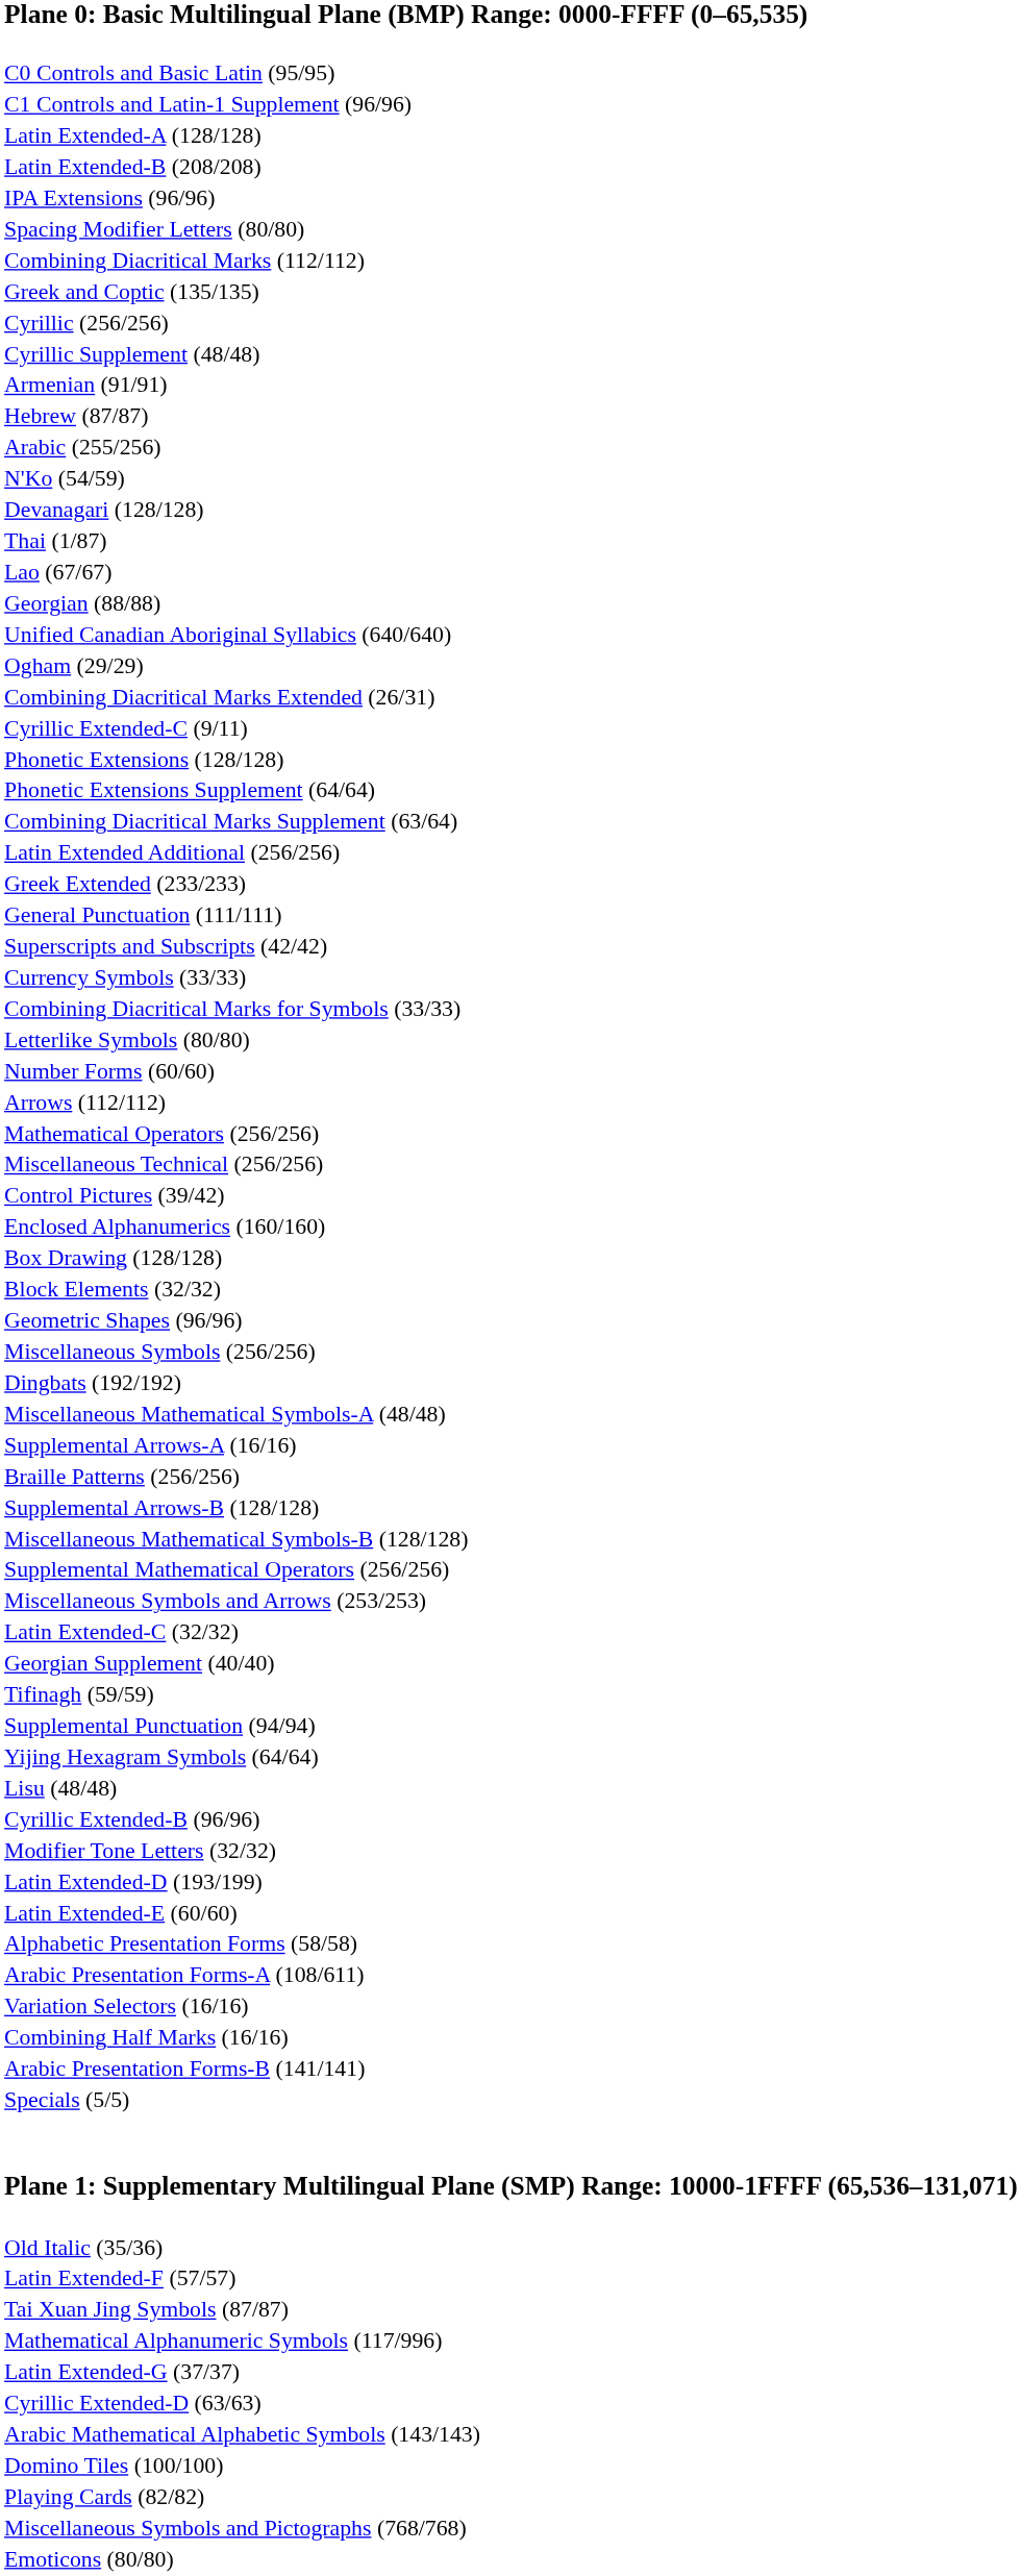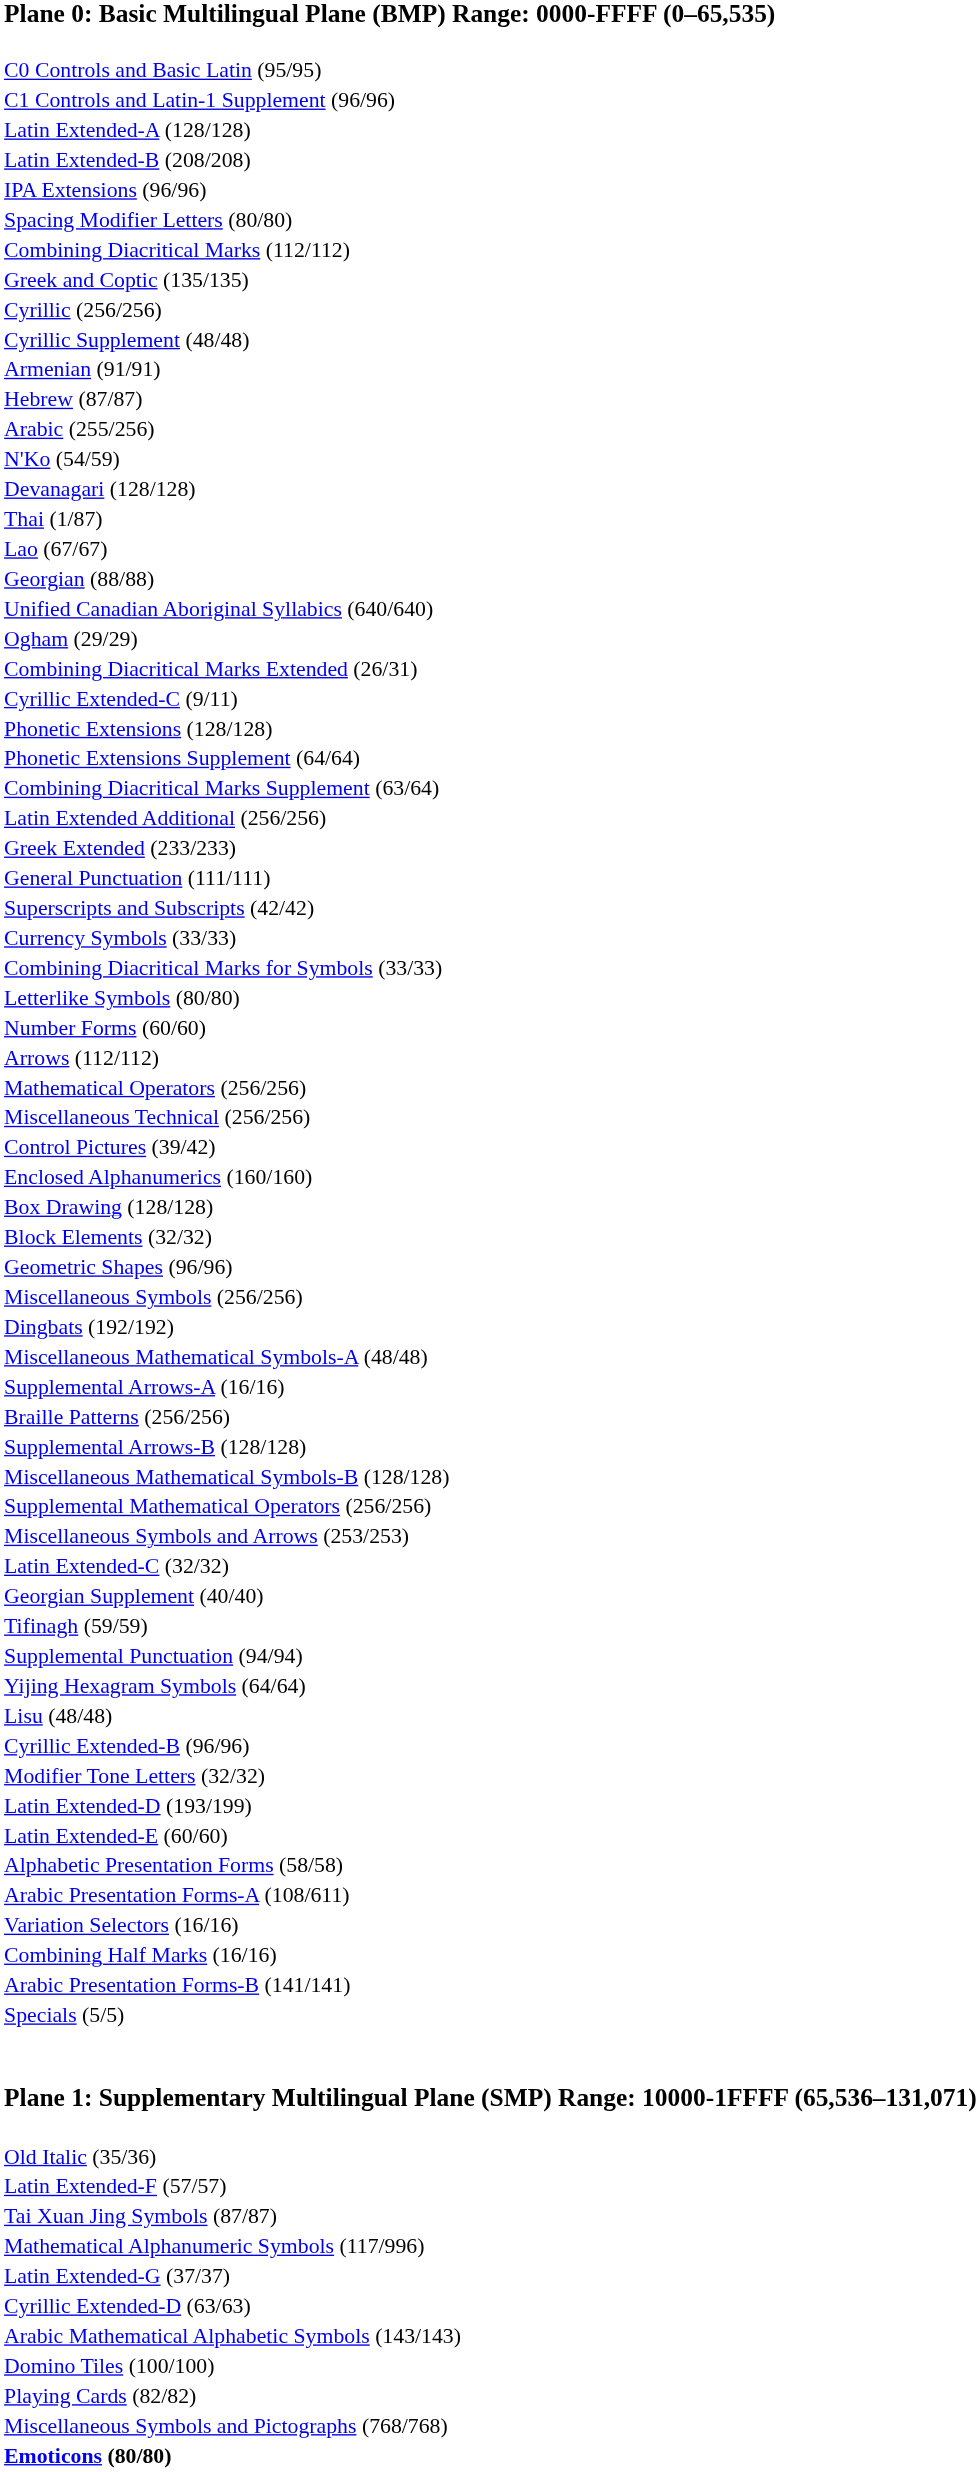Emoticons (80/80) | column 1: normal -> bold
